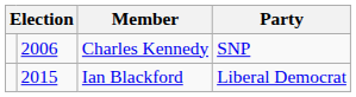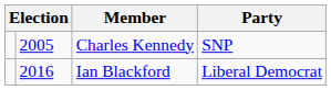Charles Kennedy | column 2: 2006 -> 2005
Ian Blackford | column 2: 2015 -> 2016
